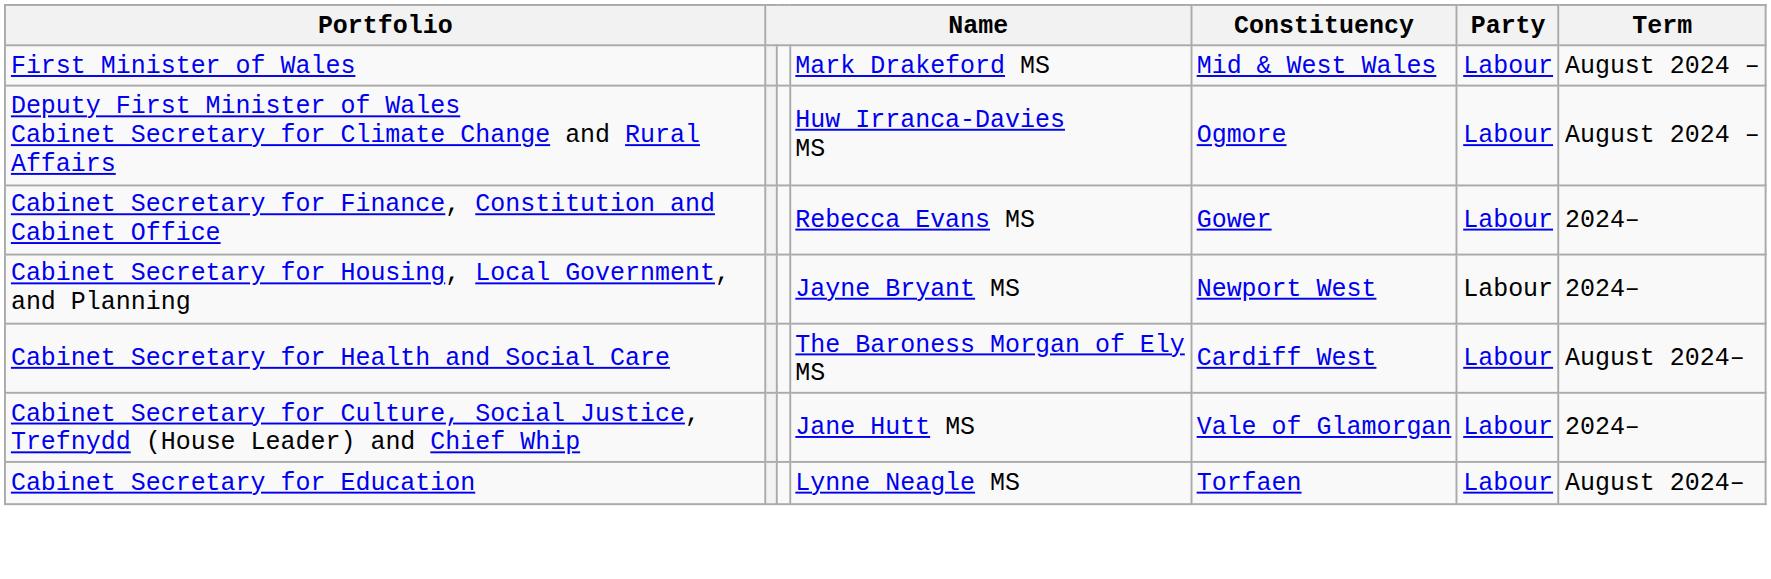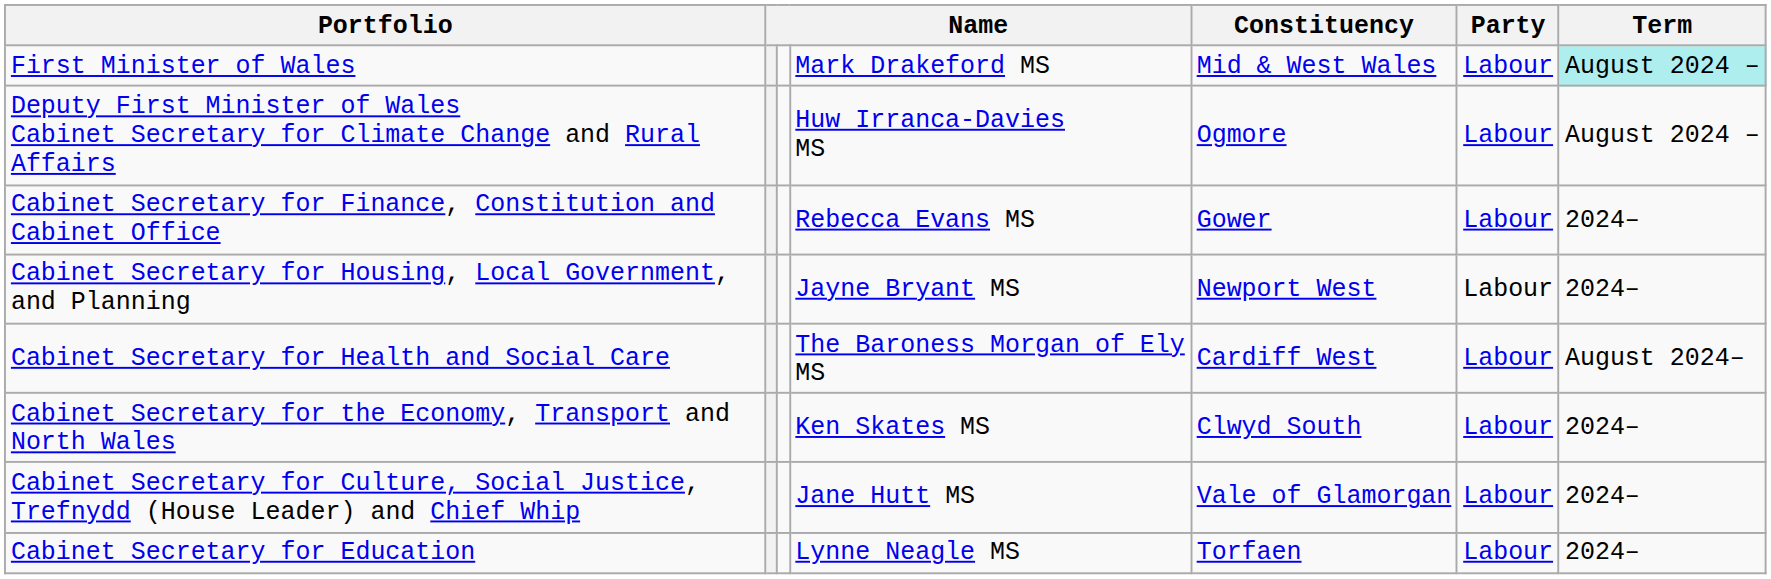First Minister of Wales | Term: no background -> paleturquoise background
+ row: Cabinet Secretary for the Economy, Transport and North Wales | Ken Skates MS | Clwyd South | Labour | 2024–
Cabinet Secretary for Education | Term: August 2024– -> 2024–
